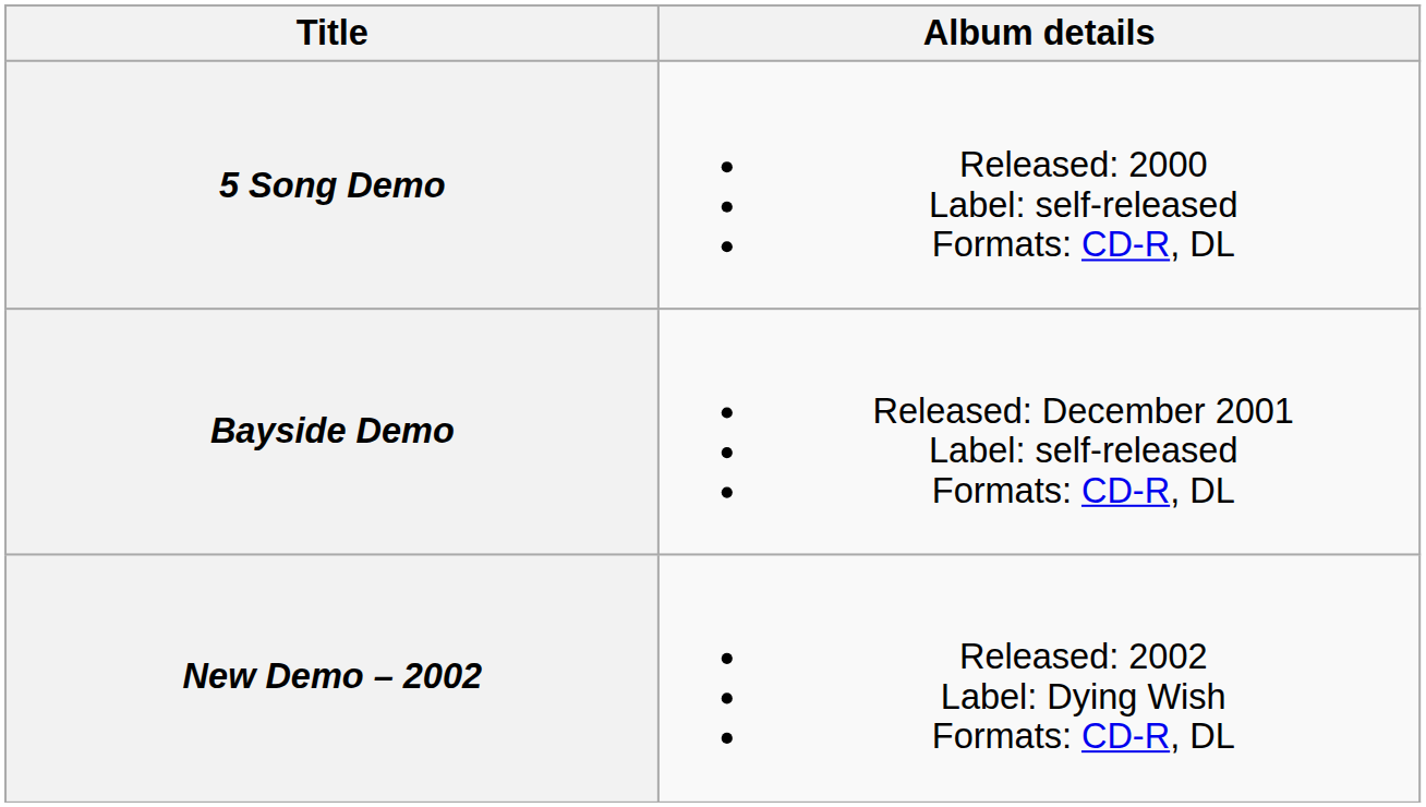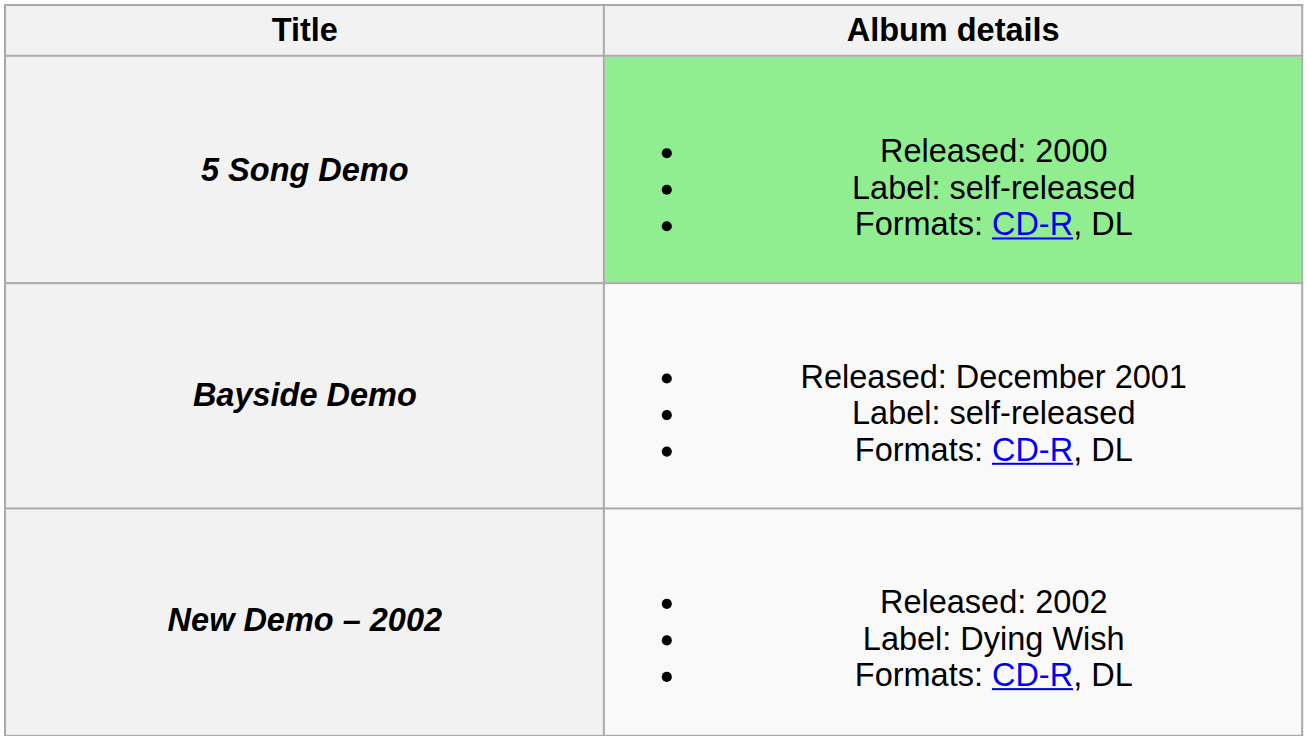5 Song Demo | Album details: no background -> lightgreen background
